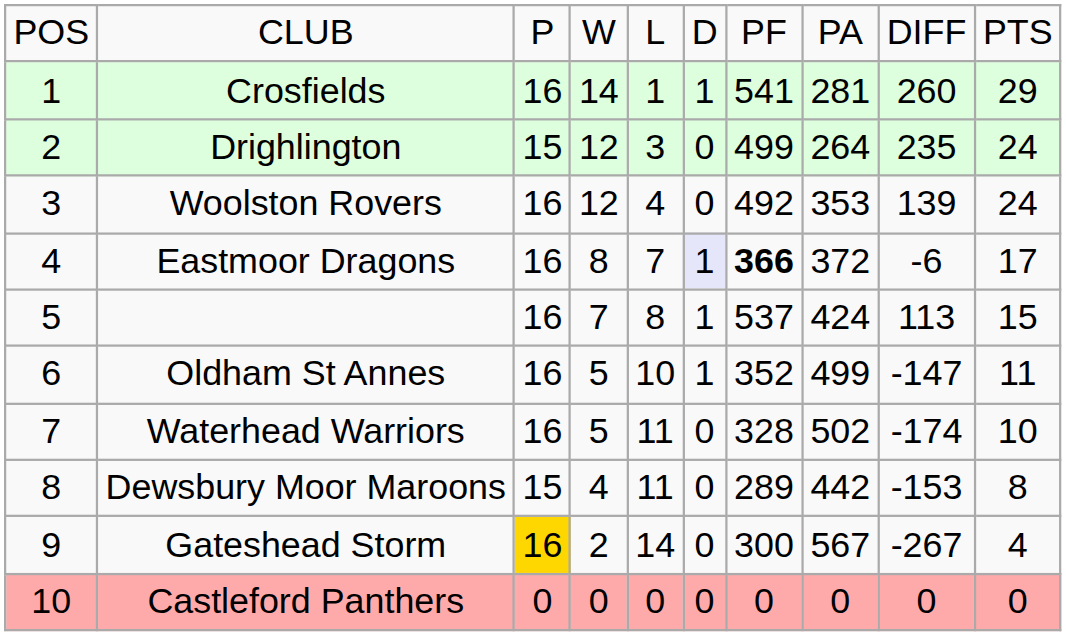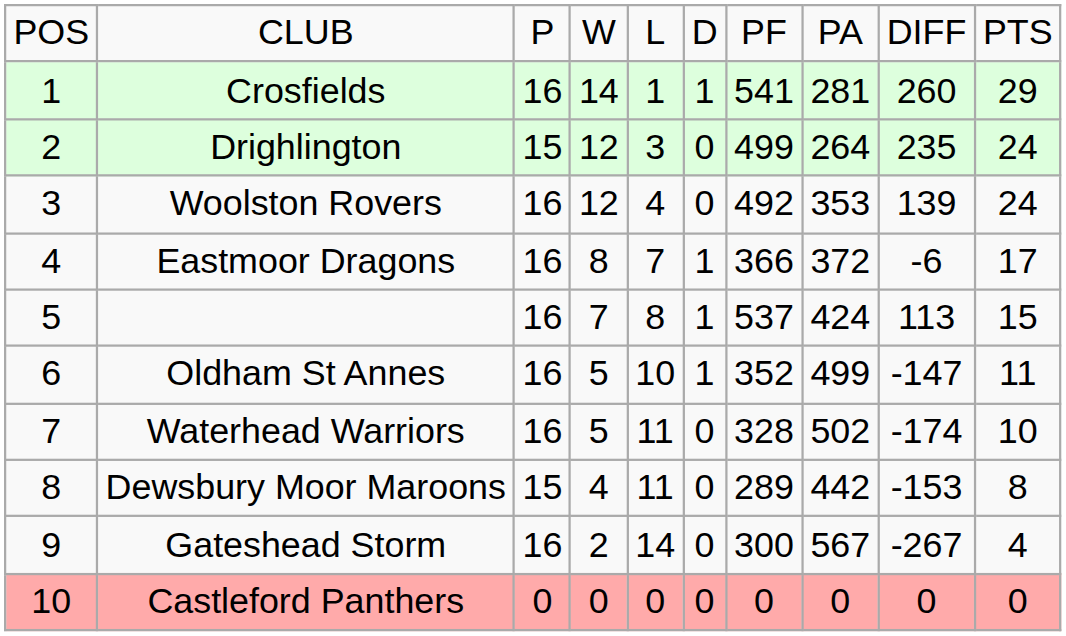Eastmoor Dragons | column 6: lavender background -> no background
Eastmoor Dragons | column 7: bold -> normal
Gateshead Storm | column 3: gold background -> no background
